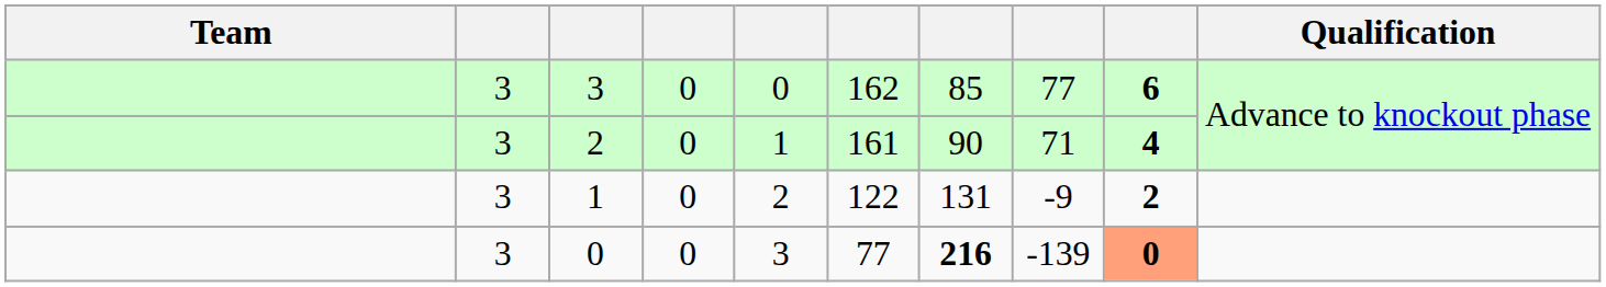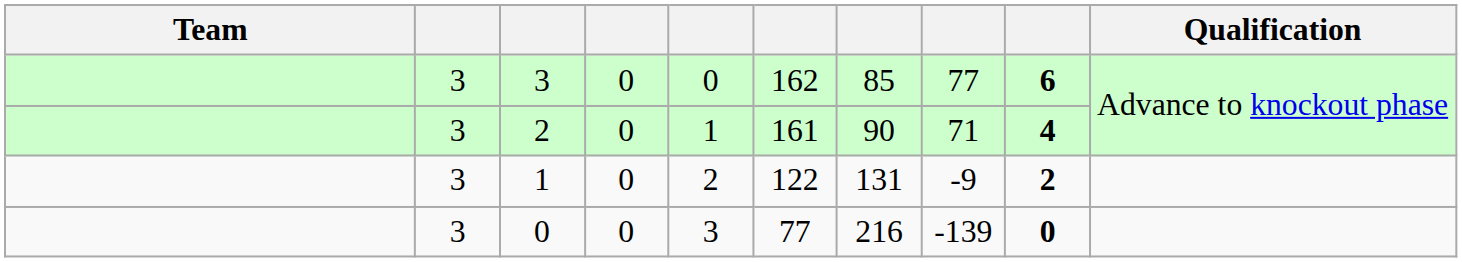row 5 | column 7: bold -> normal
row 5 | column 9: lightsalmon background -> no background
